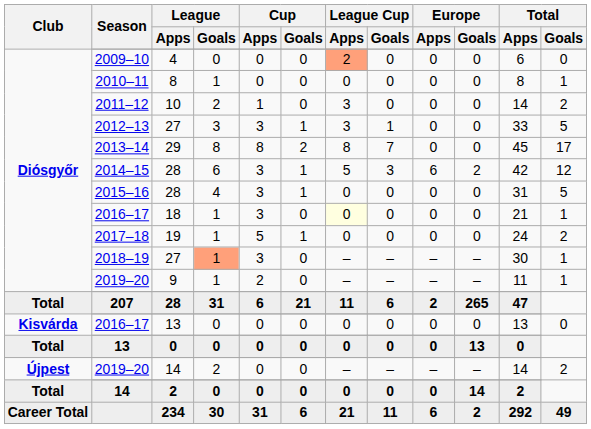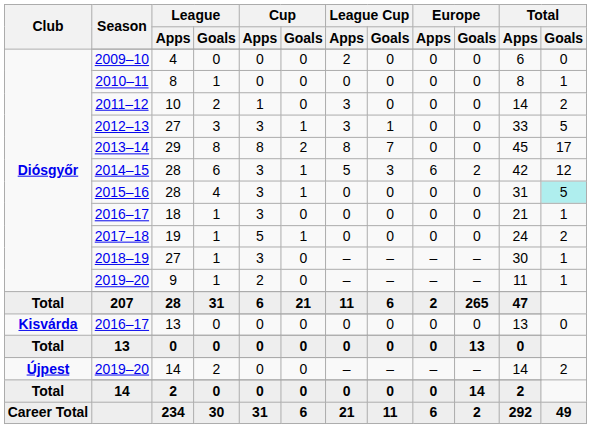2009–10 | League Cup / Apps: lightsalmon background -> no background
2015–16 | Total / Goals: no background -> paleturquoise background
Diósgyőr / 2016–17 | League Cup / Apps: lightyellow background -> no background
2018–19 | League / Goals: lightsalmon background -> no background
